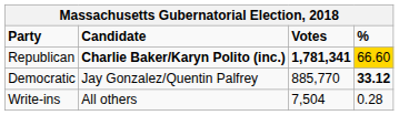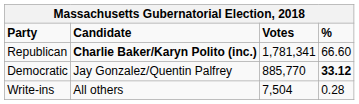Republican | Votes: bold -> normal
Republican | %: gold background -> no background
